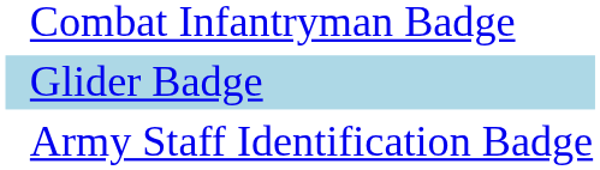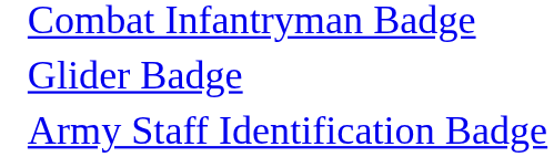row 2 | column 1: lightblue background -> no background
